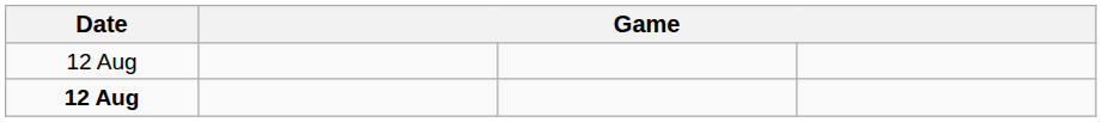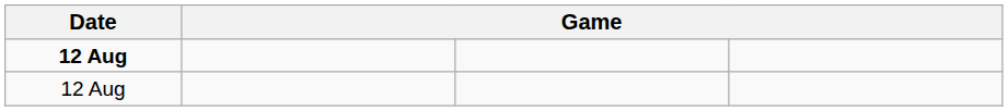row 2 | Date: normal -> bold
row 3 | Date: bold -> normal
